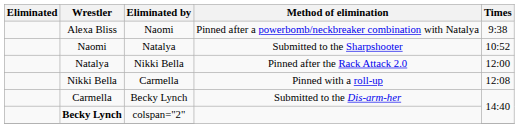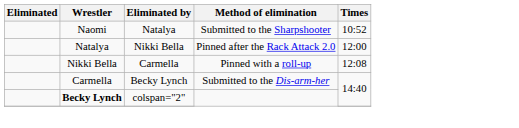- row: Alexa Bliss | Naomi | Pinned after a powerbomb/neckbreaker combination with Natalya | 9:38
